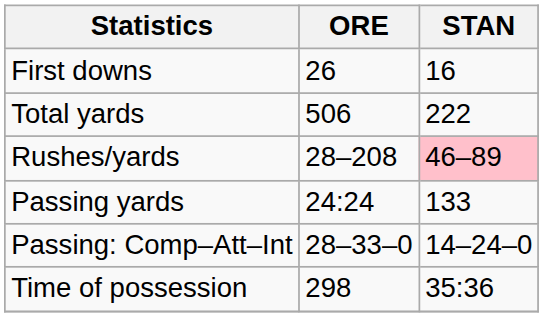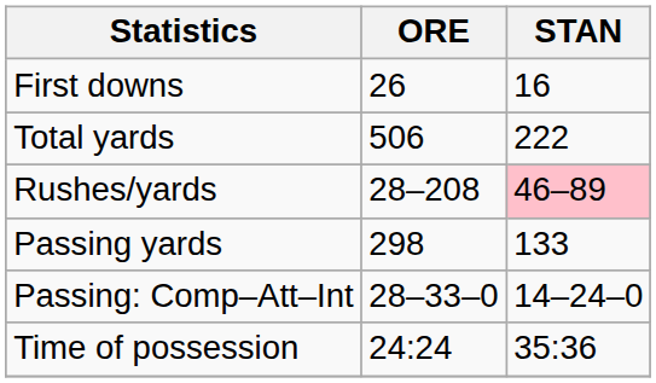Passing yards | ORE: 24:24 -> 298
Time of possession | ORE: 298 -> 24:24
